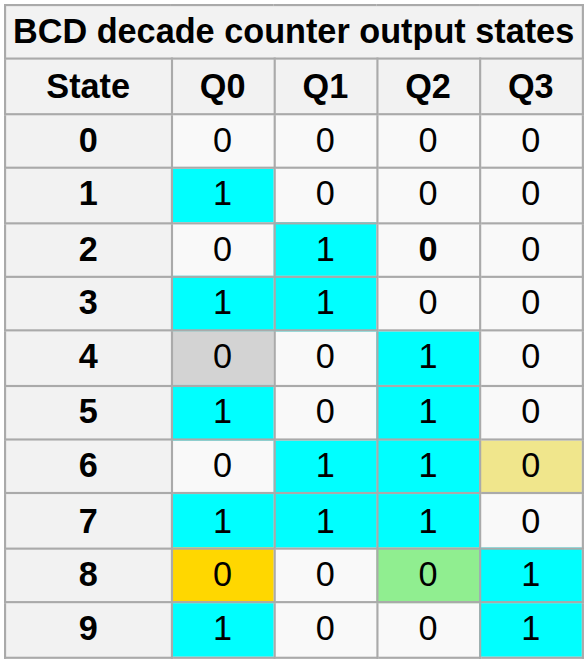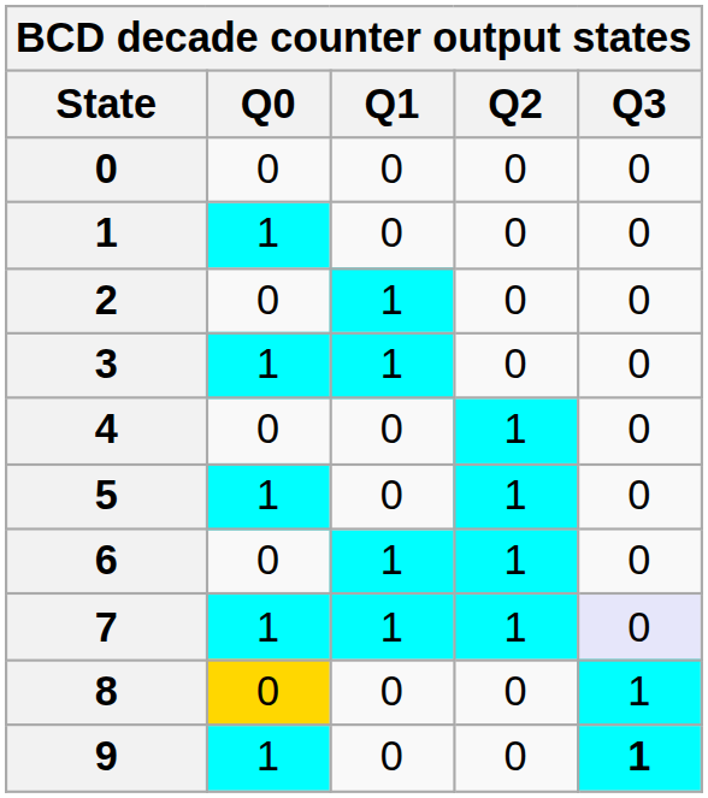2 | Q2: bold -> normal
4 | Q0: lightgrey background -> no background
6 | Q3: khaki background -> no background
7 | Q3: no background -> lavender background
8 | Q2: lightgreen background -> no background
9 | Q3: normal -> bold
